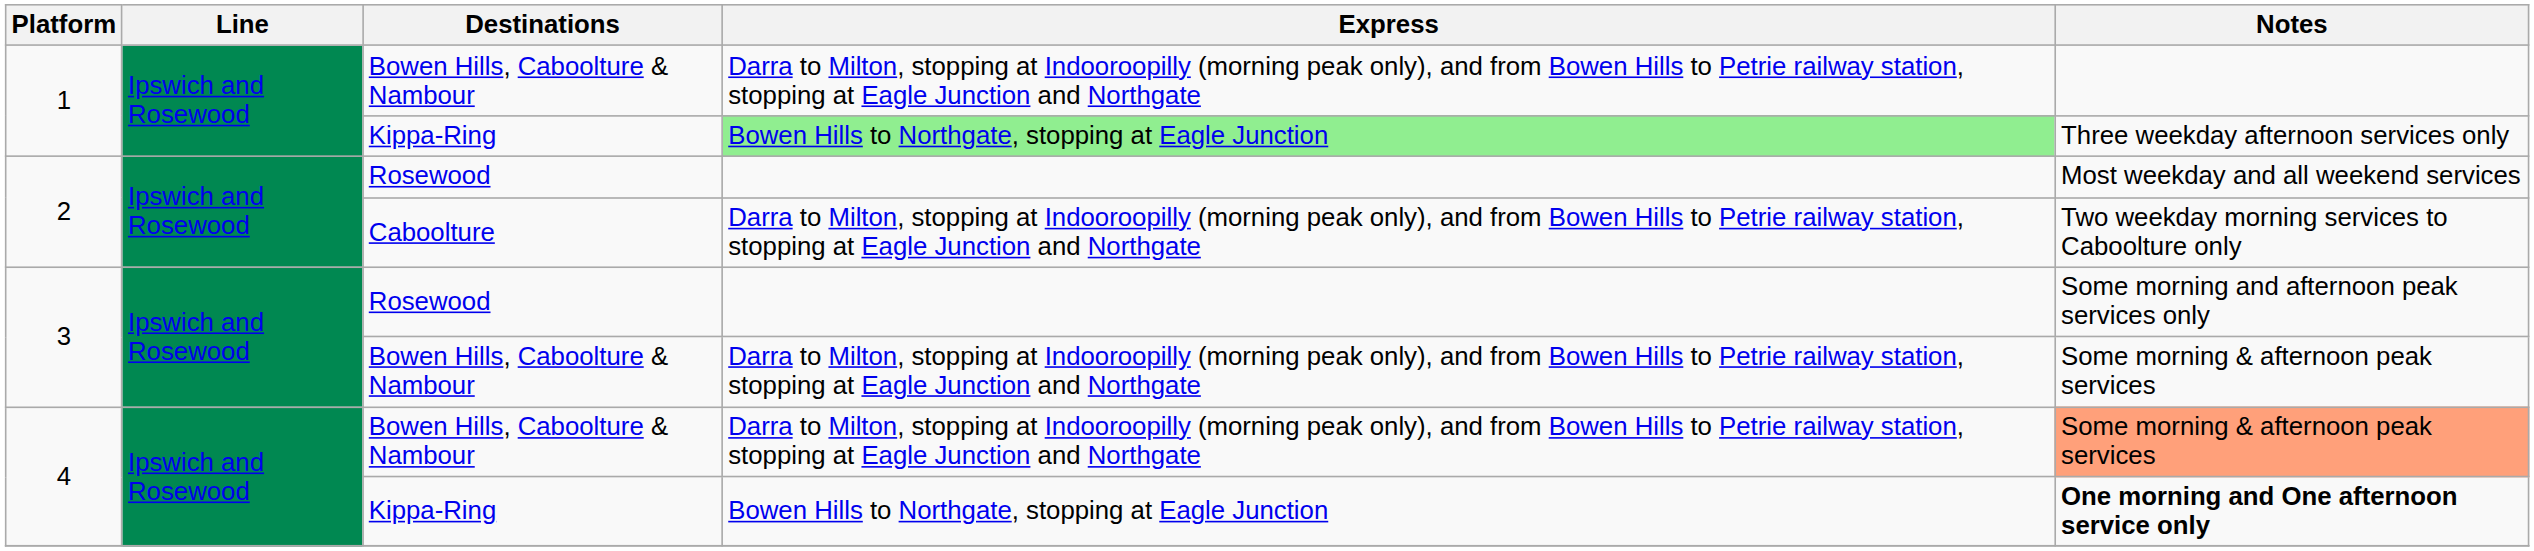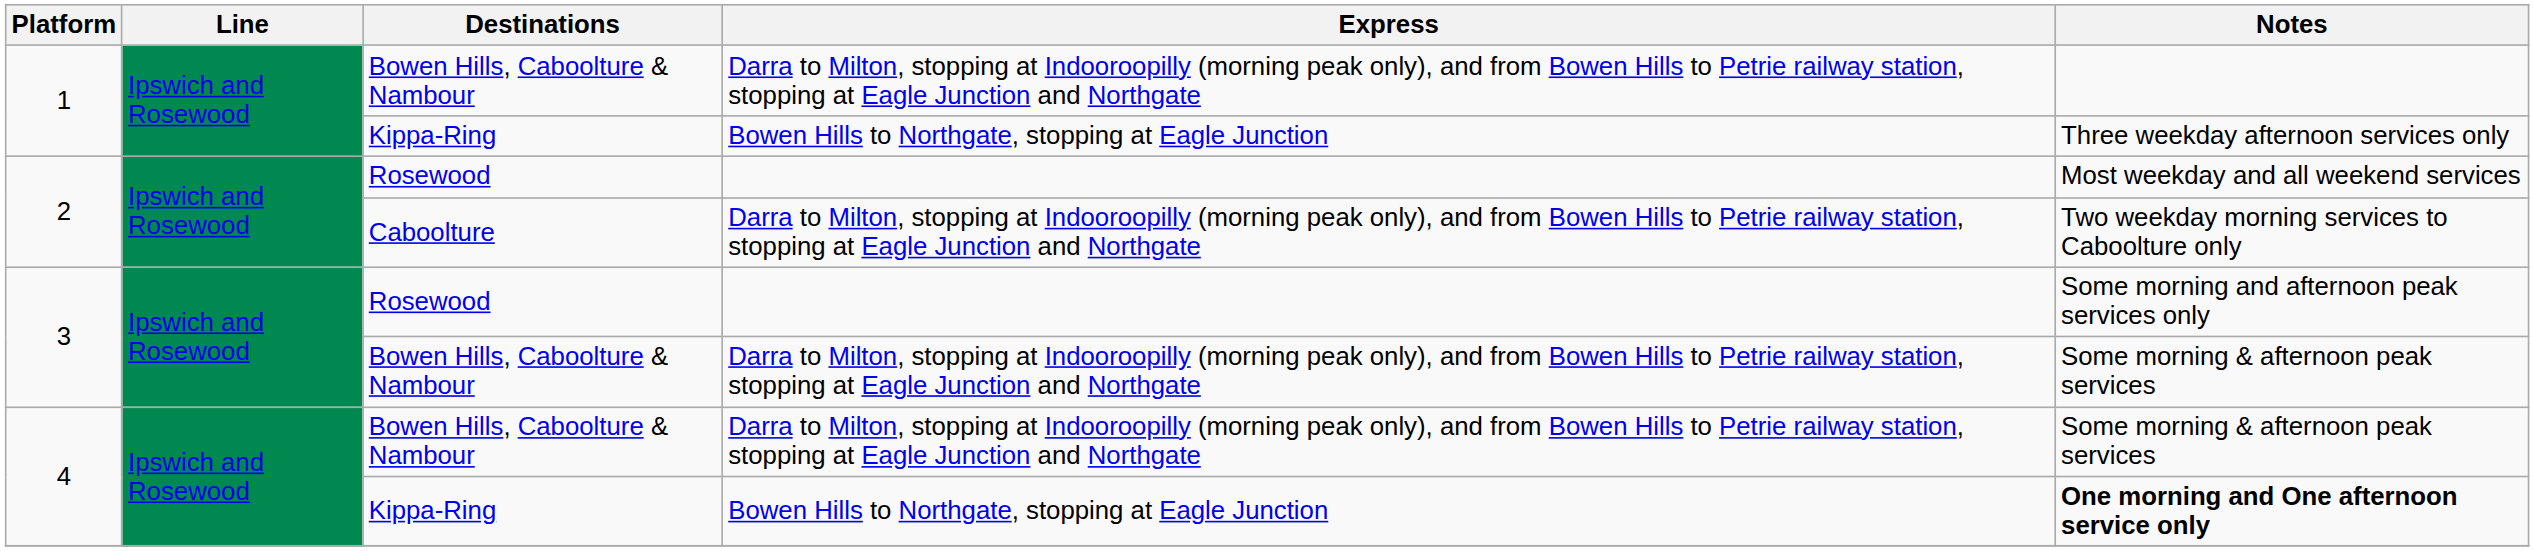1 / Kippa-Ring | Express: lightgreen background -> no background
4 / Bowen Hills, Caboolture & Nambour | Notes: lightsalmon background -> no background
